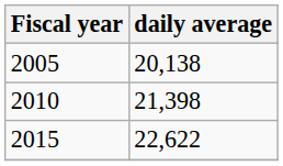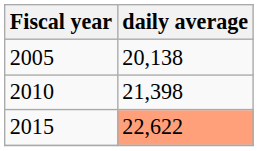2015 | daily average: no background -> lightsalmon background
